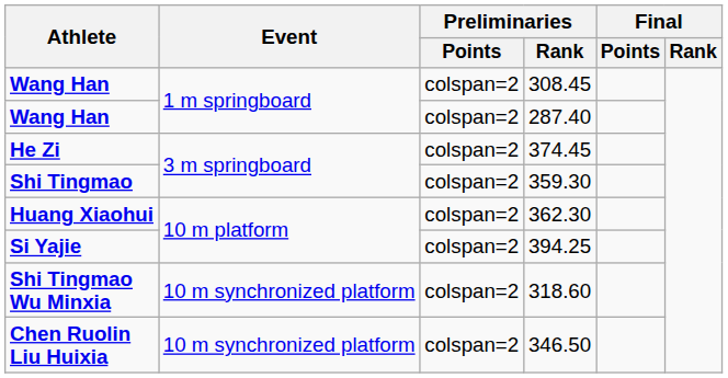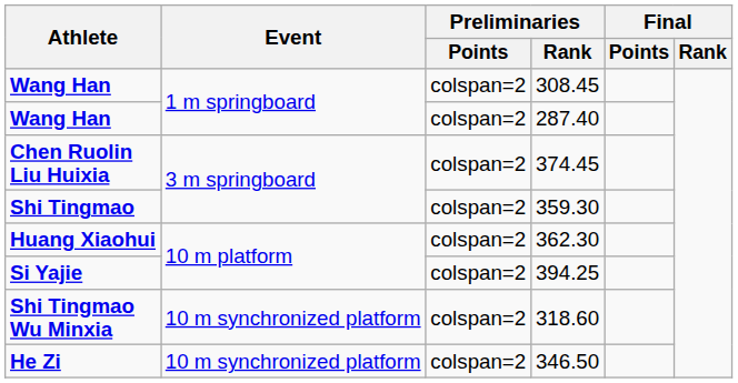374.45 | Athlete: He Zi -> Chen Ruolin Liu Huixia
346.50 | Athlete: Chen Ruolin Liu Huixia -> He Zi
